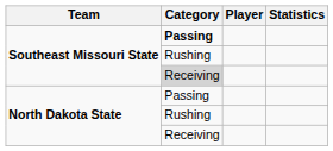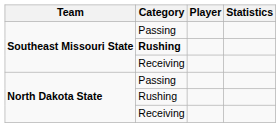Southeast Missouri State / Passing | Category: bold -> normal
Southeast Missouri State / Rushing | Category: normal -> bold
Southeast Missouri State / Receiving | Category: lightgrey background -> no background
